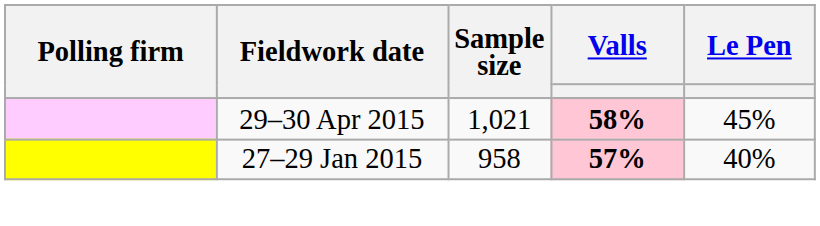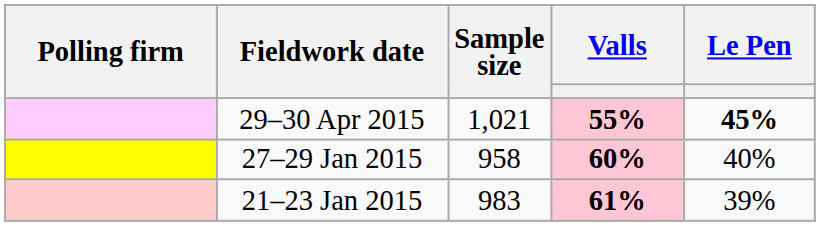29–30 Apr 2015 | Valls: 58% -> 55%
29–30 Apr 2015 | Le Pen: normal -> bold
27–29 Jan 2015 | Valls: 57% -> 60%
+ row: 21–23 Jan 2015 | 983 | 61% | 39%
